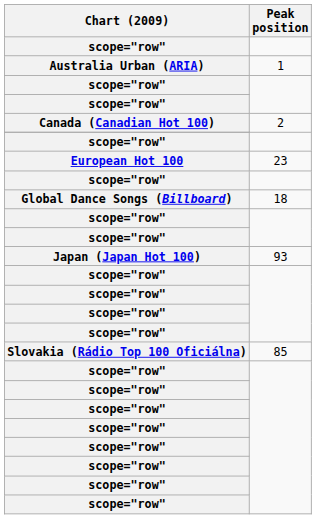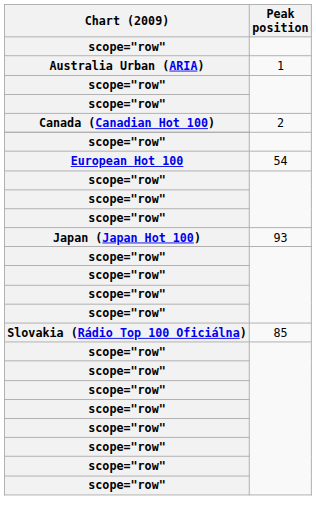European Hot 100 | Peak position: 23 -> 54
- row: Global Dance Songs (Billboard) | 18
